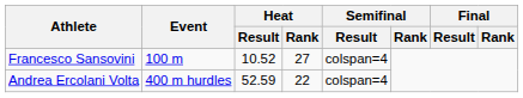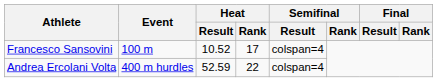Francesco Sansovini | Heat / Rank: 27 -> 17
